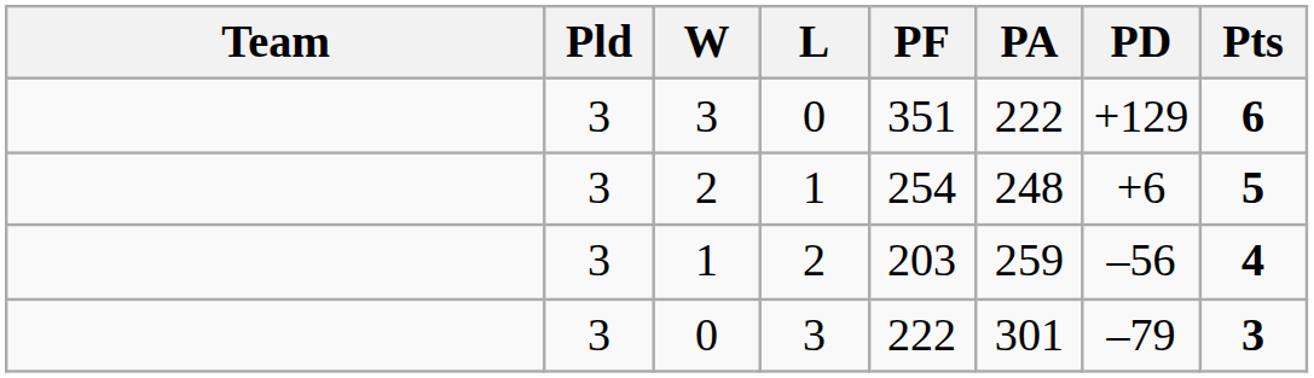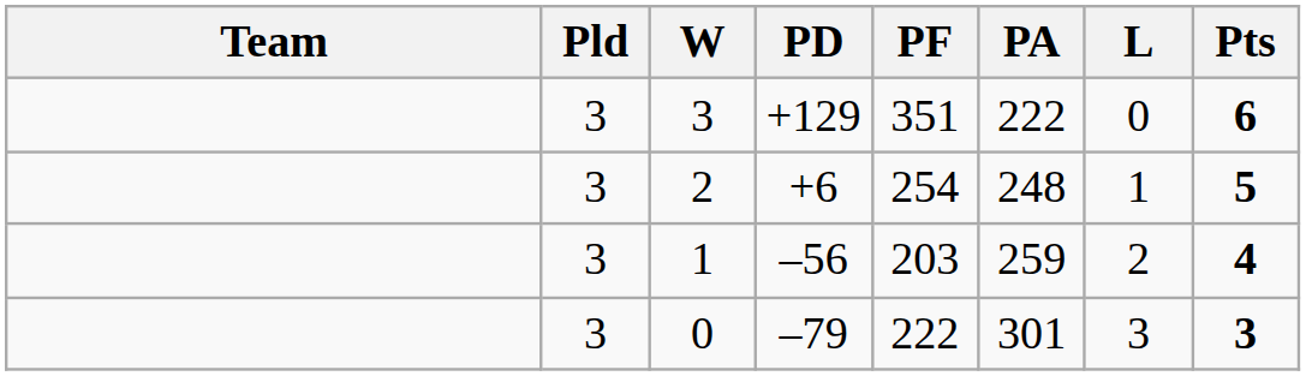columns swapped: L <-> PD
